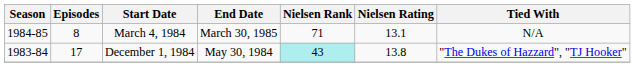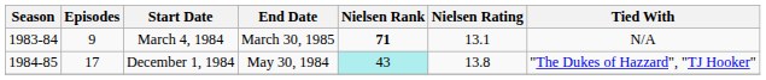March 4, 1984 | Season: 1984-85 -> 1983-84
March 4, 1984 | Episodes: 8 -> 9
March 4, 1984 | Nielsen Rank: normal -> bold
December 1, 1984 | Season: 1983-84 -> 1984-85
